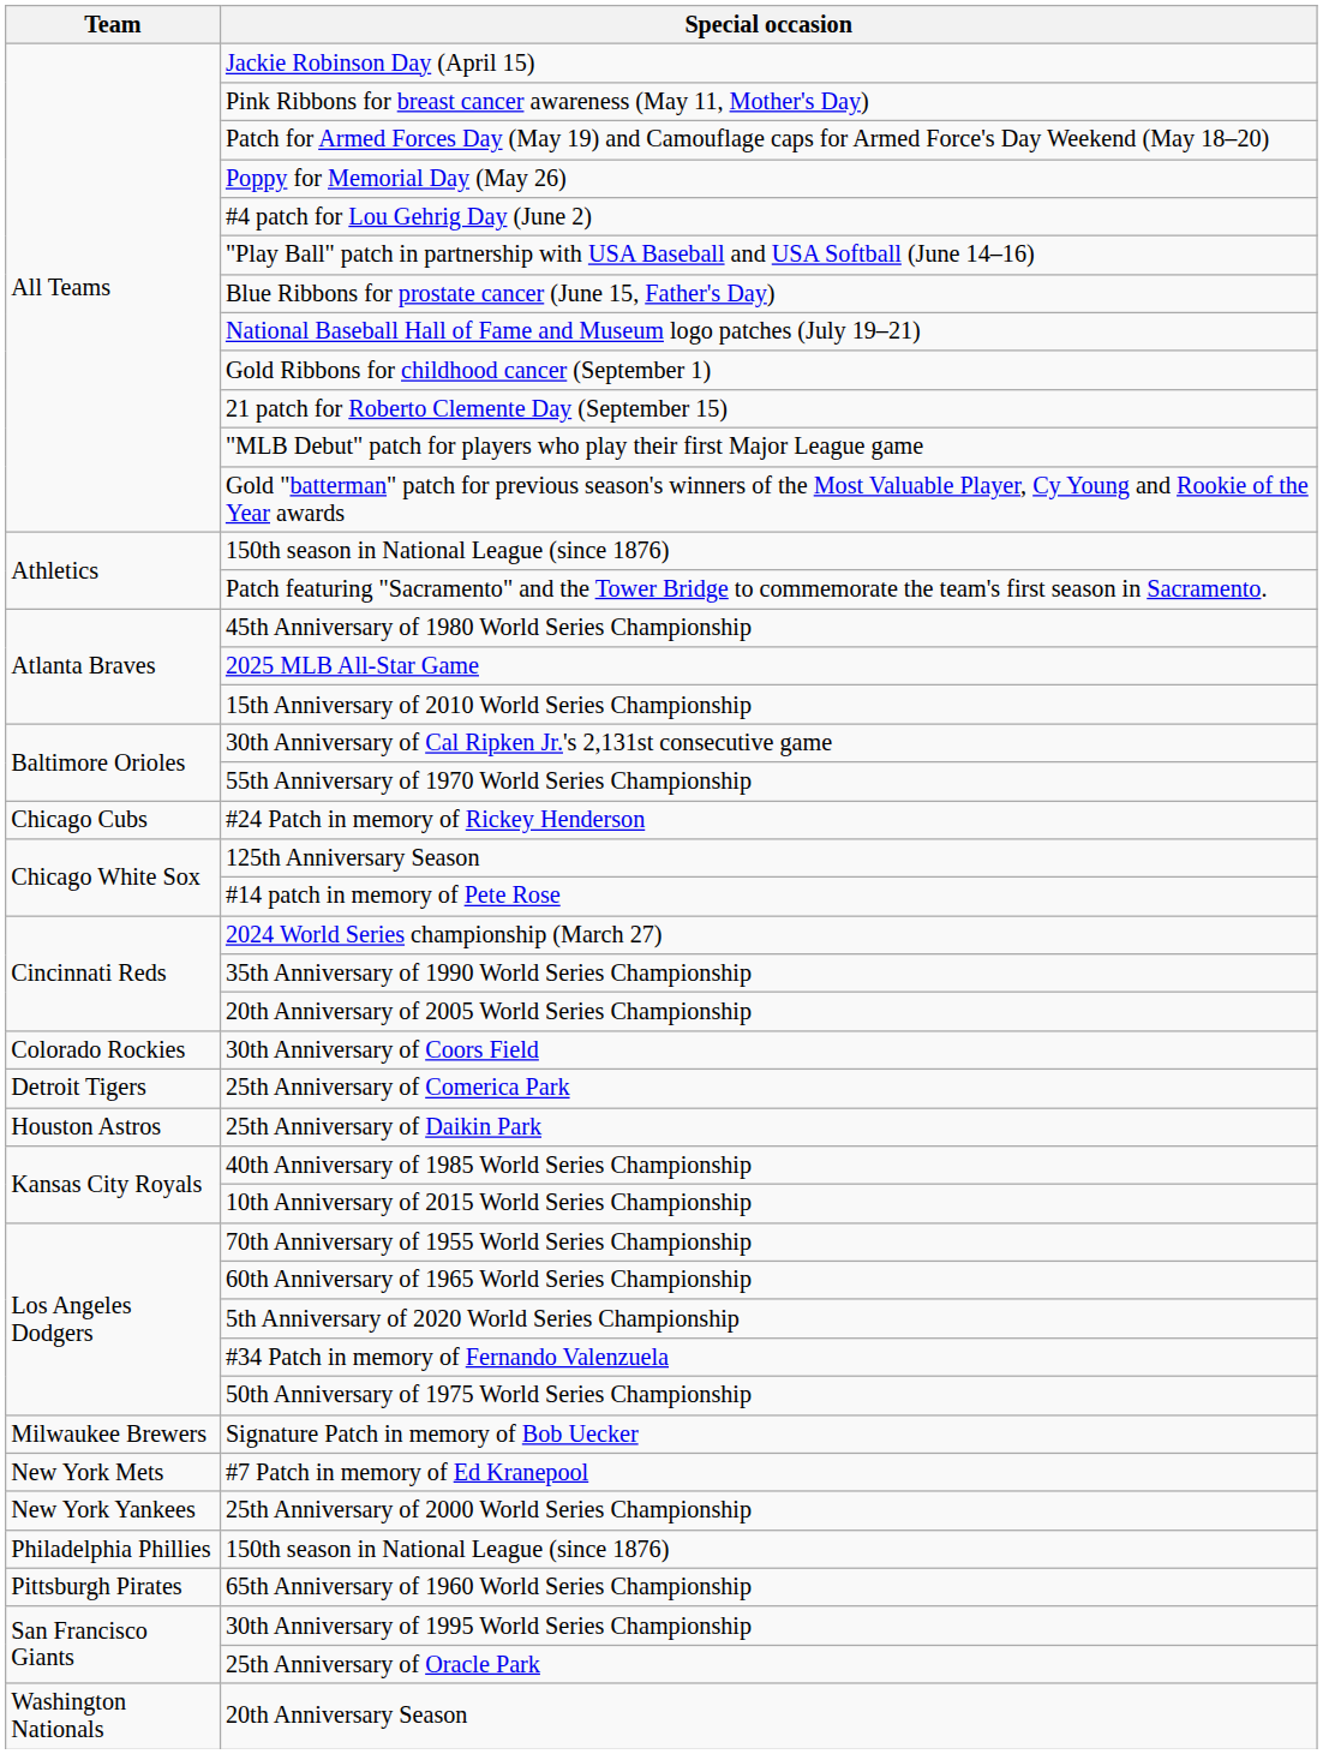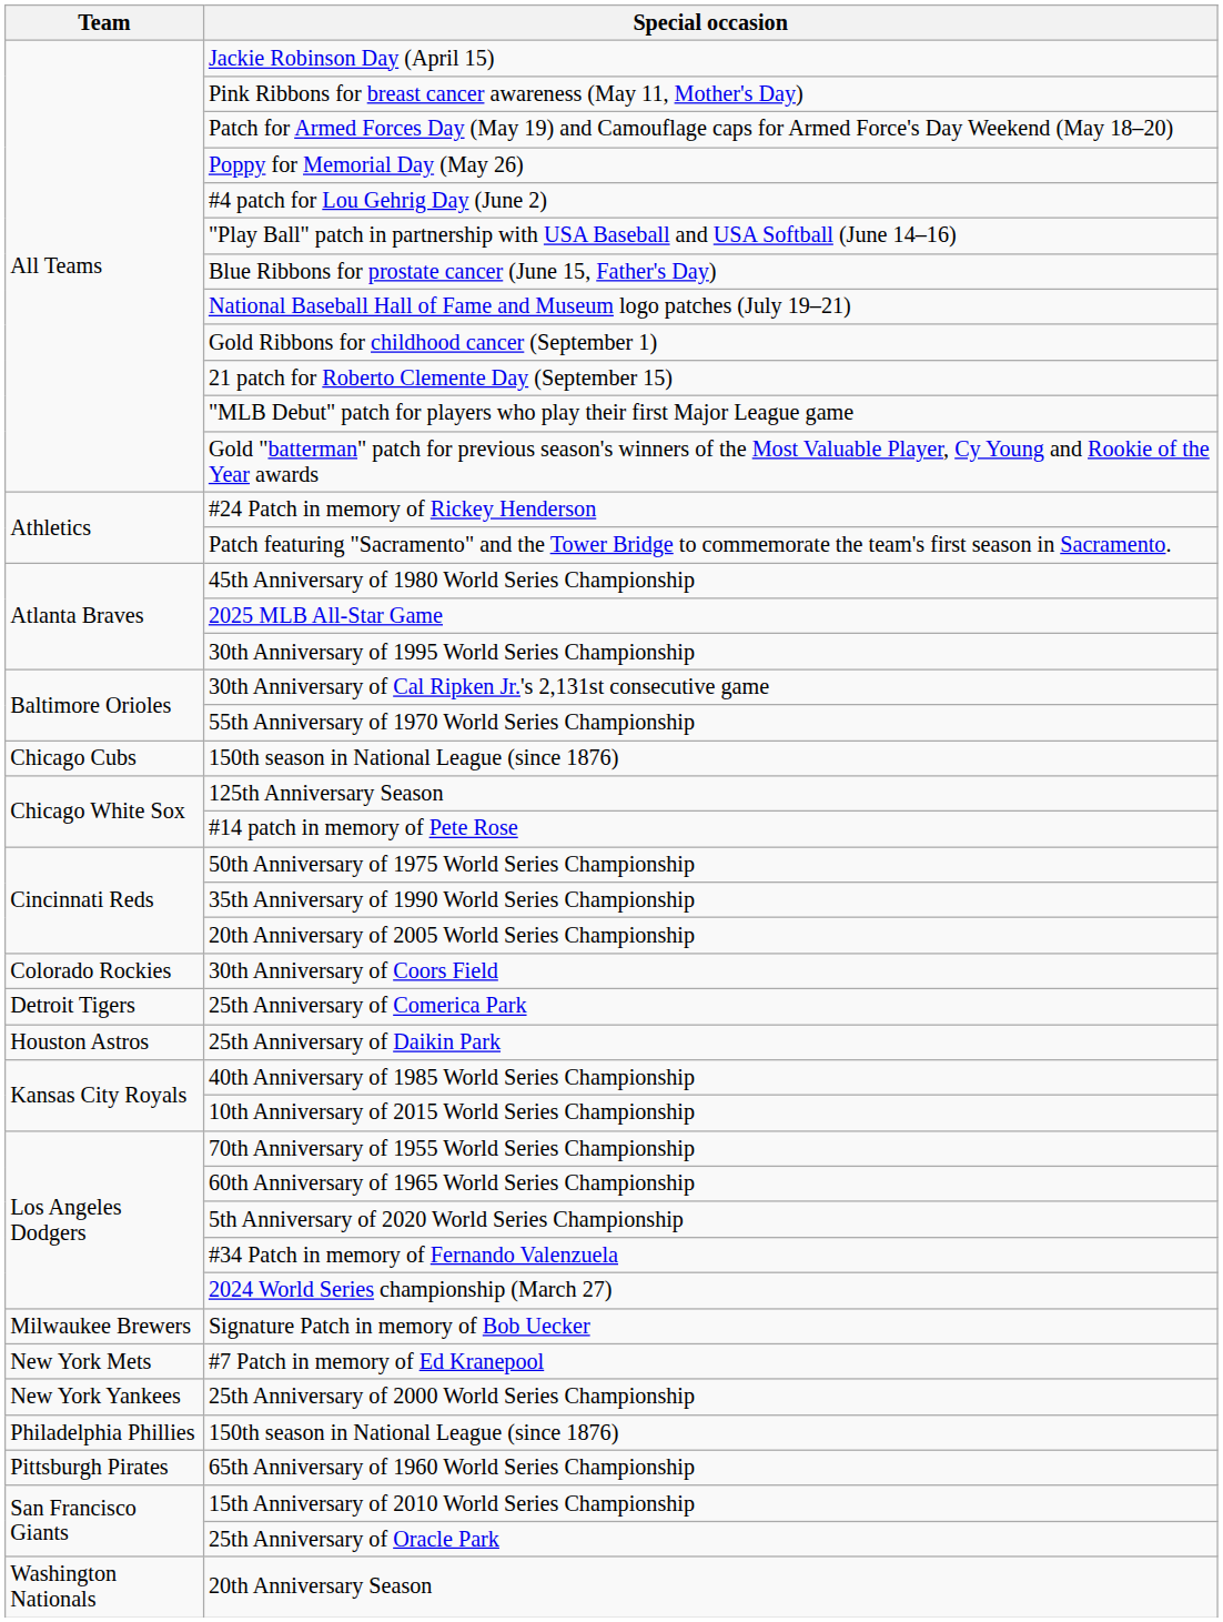row 14 | Special occasion: 150th season in National League (since 1876) -> #24 Patch in memory of Rickey Henderson
row 18 | Special occasion: 15th Anniversary of 2010 World Series Championship -> 30th Anniversary of 1995 World Series Championship
row 21 | Special occasion: #24 Patch in memory of Rickey Henderson -> 150th season in National League (since 1876)
row 24 | Special occasion: 2024 World Series championship (March 27) -> 50th Anniversary of 1975 World Series Championship
row 36 | Special occasion: 50th Anniversary of 1975 World Series Championship -> 2024 World Series championship (March 27)
row 42 | Special occasion: 30th Anniversary of 1995 World Series Championship -> 15th Anniversary of 2010 World Series Championship
